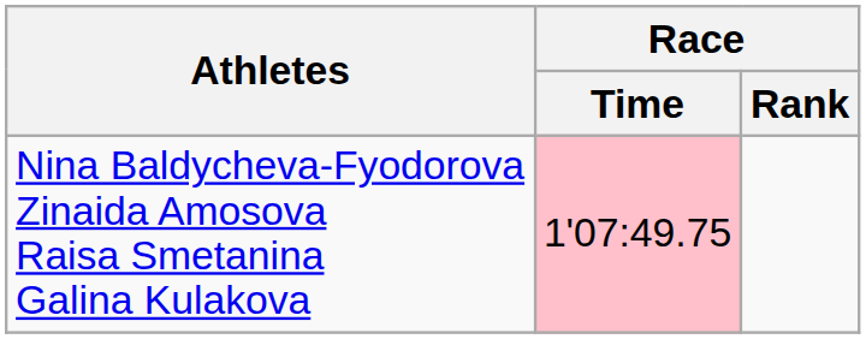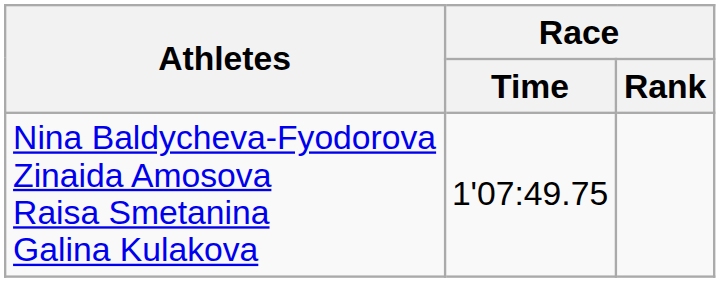row 3 | Race / Time: pink background -> no background
